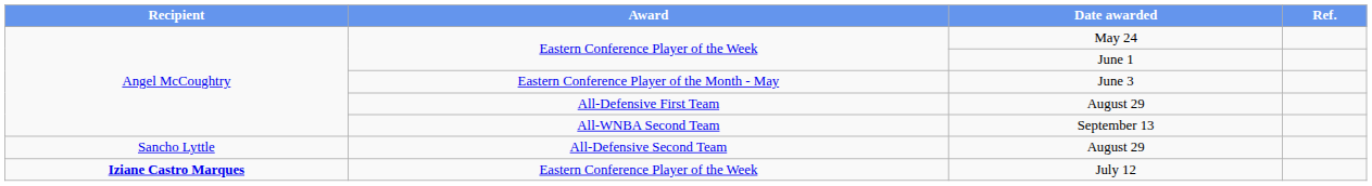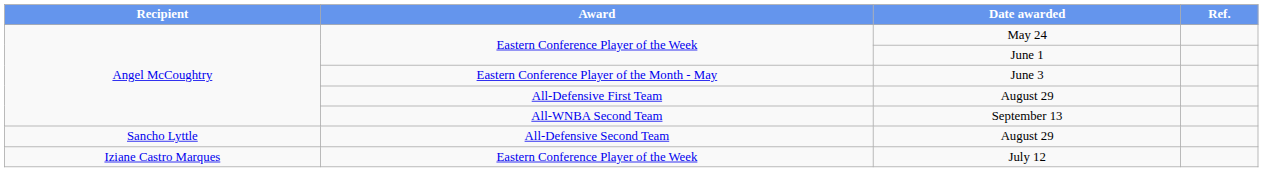July 12 | Recipient: bold -> normal
